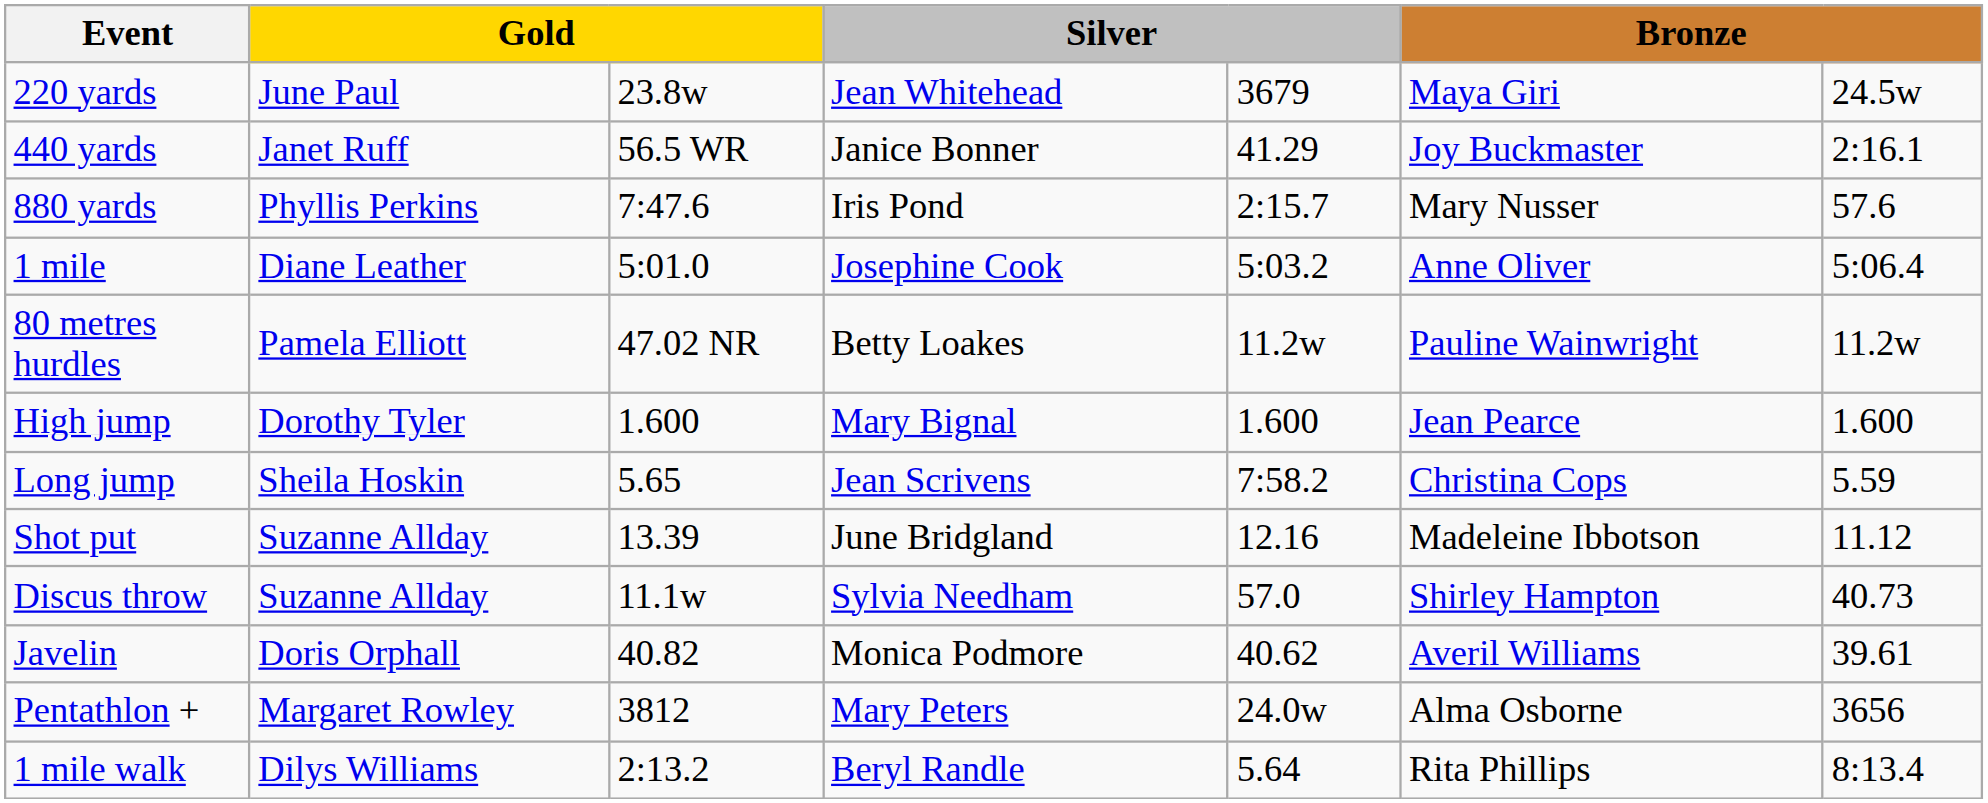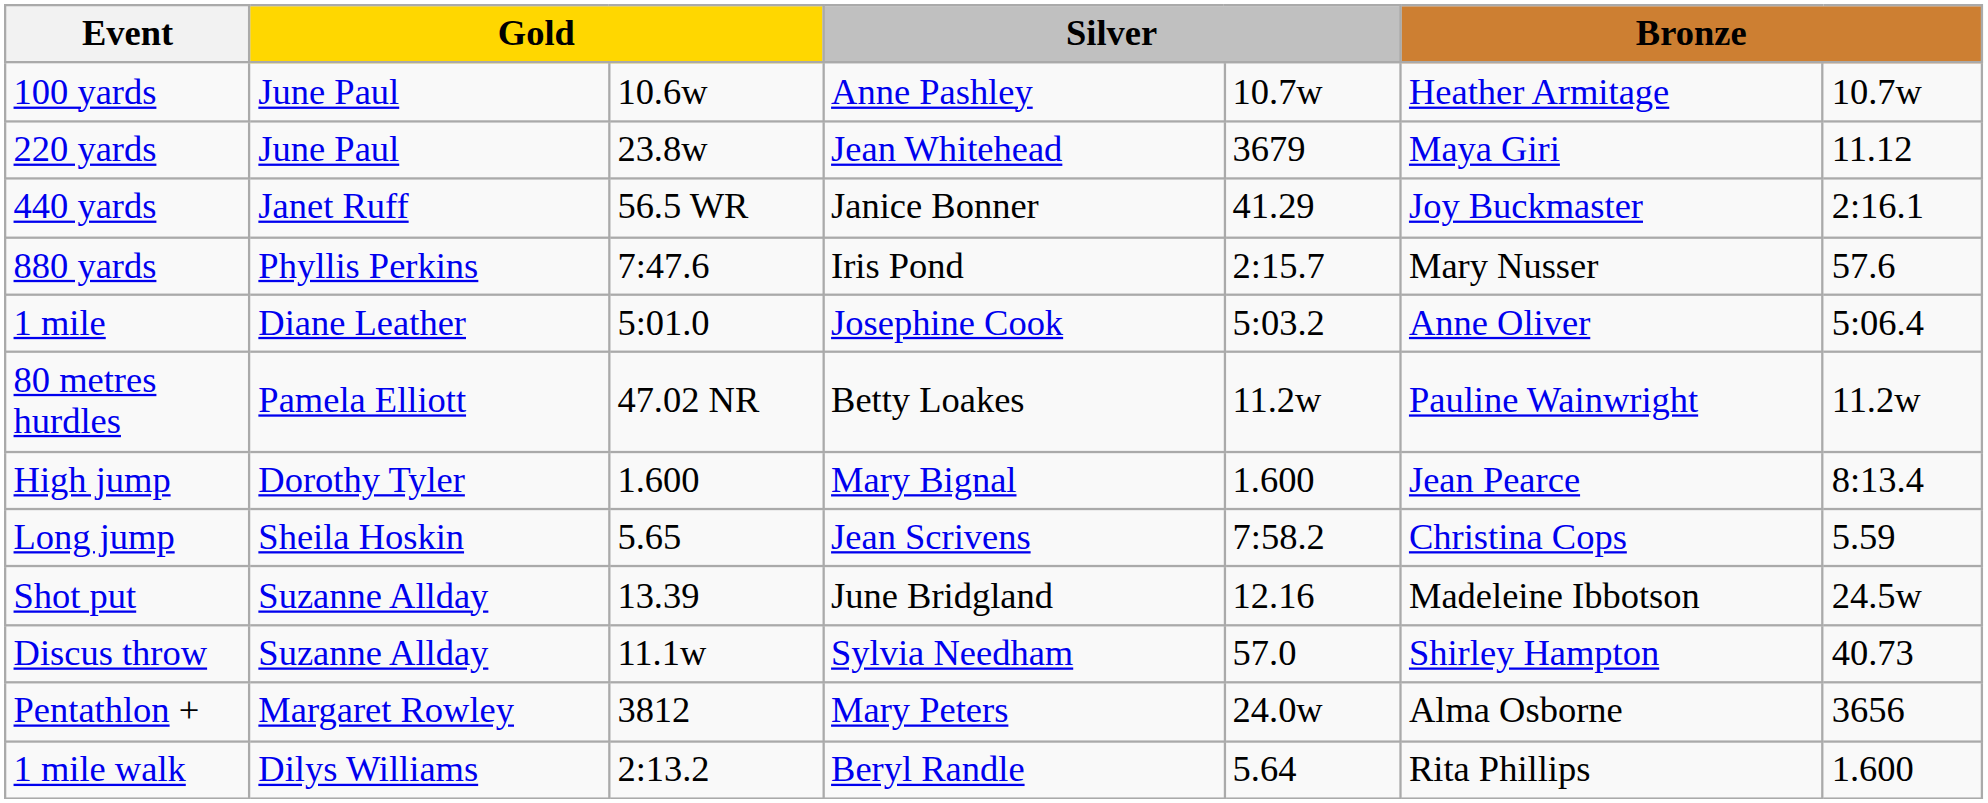+ row: 100 yards | June Paul | 10.6w | Anne Pashley | 10.7w | Heather Armitage | 10.7w
220 yards | column 7: 24.5w -> 11.12
High jump | column 7: 1.600 -> 8:13.4
Shot put | column 7: 11.12 -> 24.5w
- row: Javelin | Doris Orphall | 40.82 | Monica Podmore | 40.62 | Averil Williams | 39.61
1 mile walk | column 7: 8:13.4 -> 1.600
